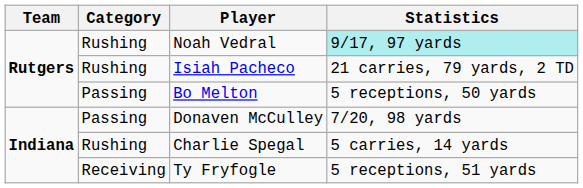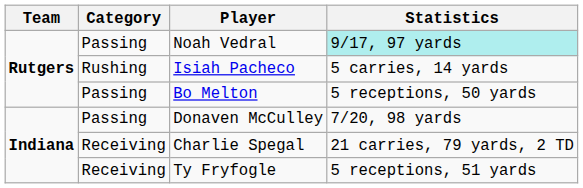Noah Vedral | Category: Rushing -> Passing
Isiah Pacheco | Statistics: 21 carries, 79 yards, 2 TD -> 5 carries, 14 yards
Charlie Spegal | Category: Rushing -> Receiving
Charlie Spegal | Statistics: 5 carries, 14 yards -> 21 carries, 79 yards, 2 TD
